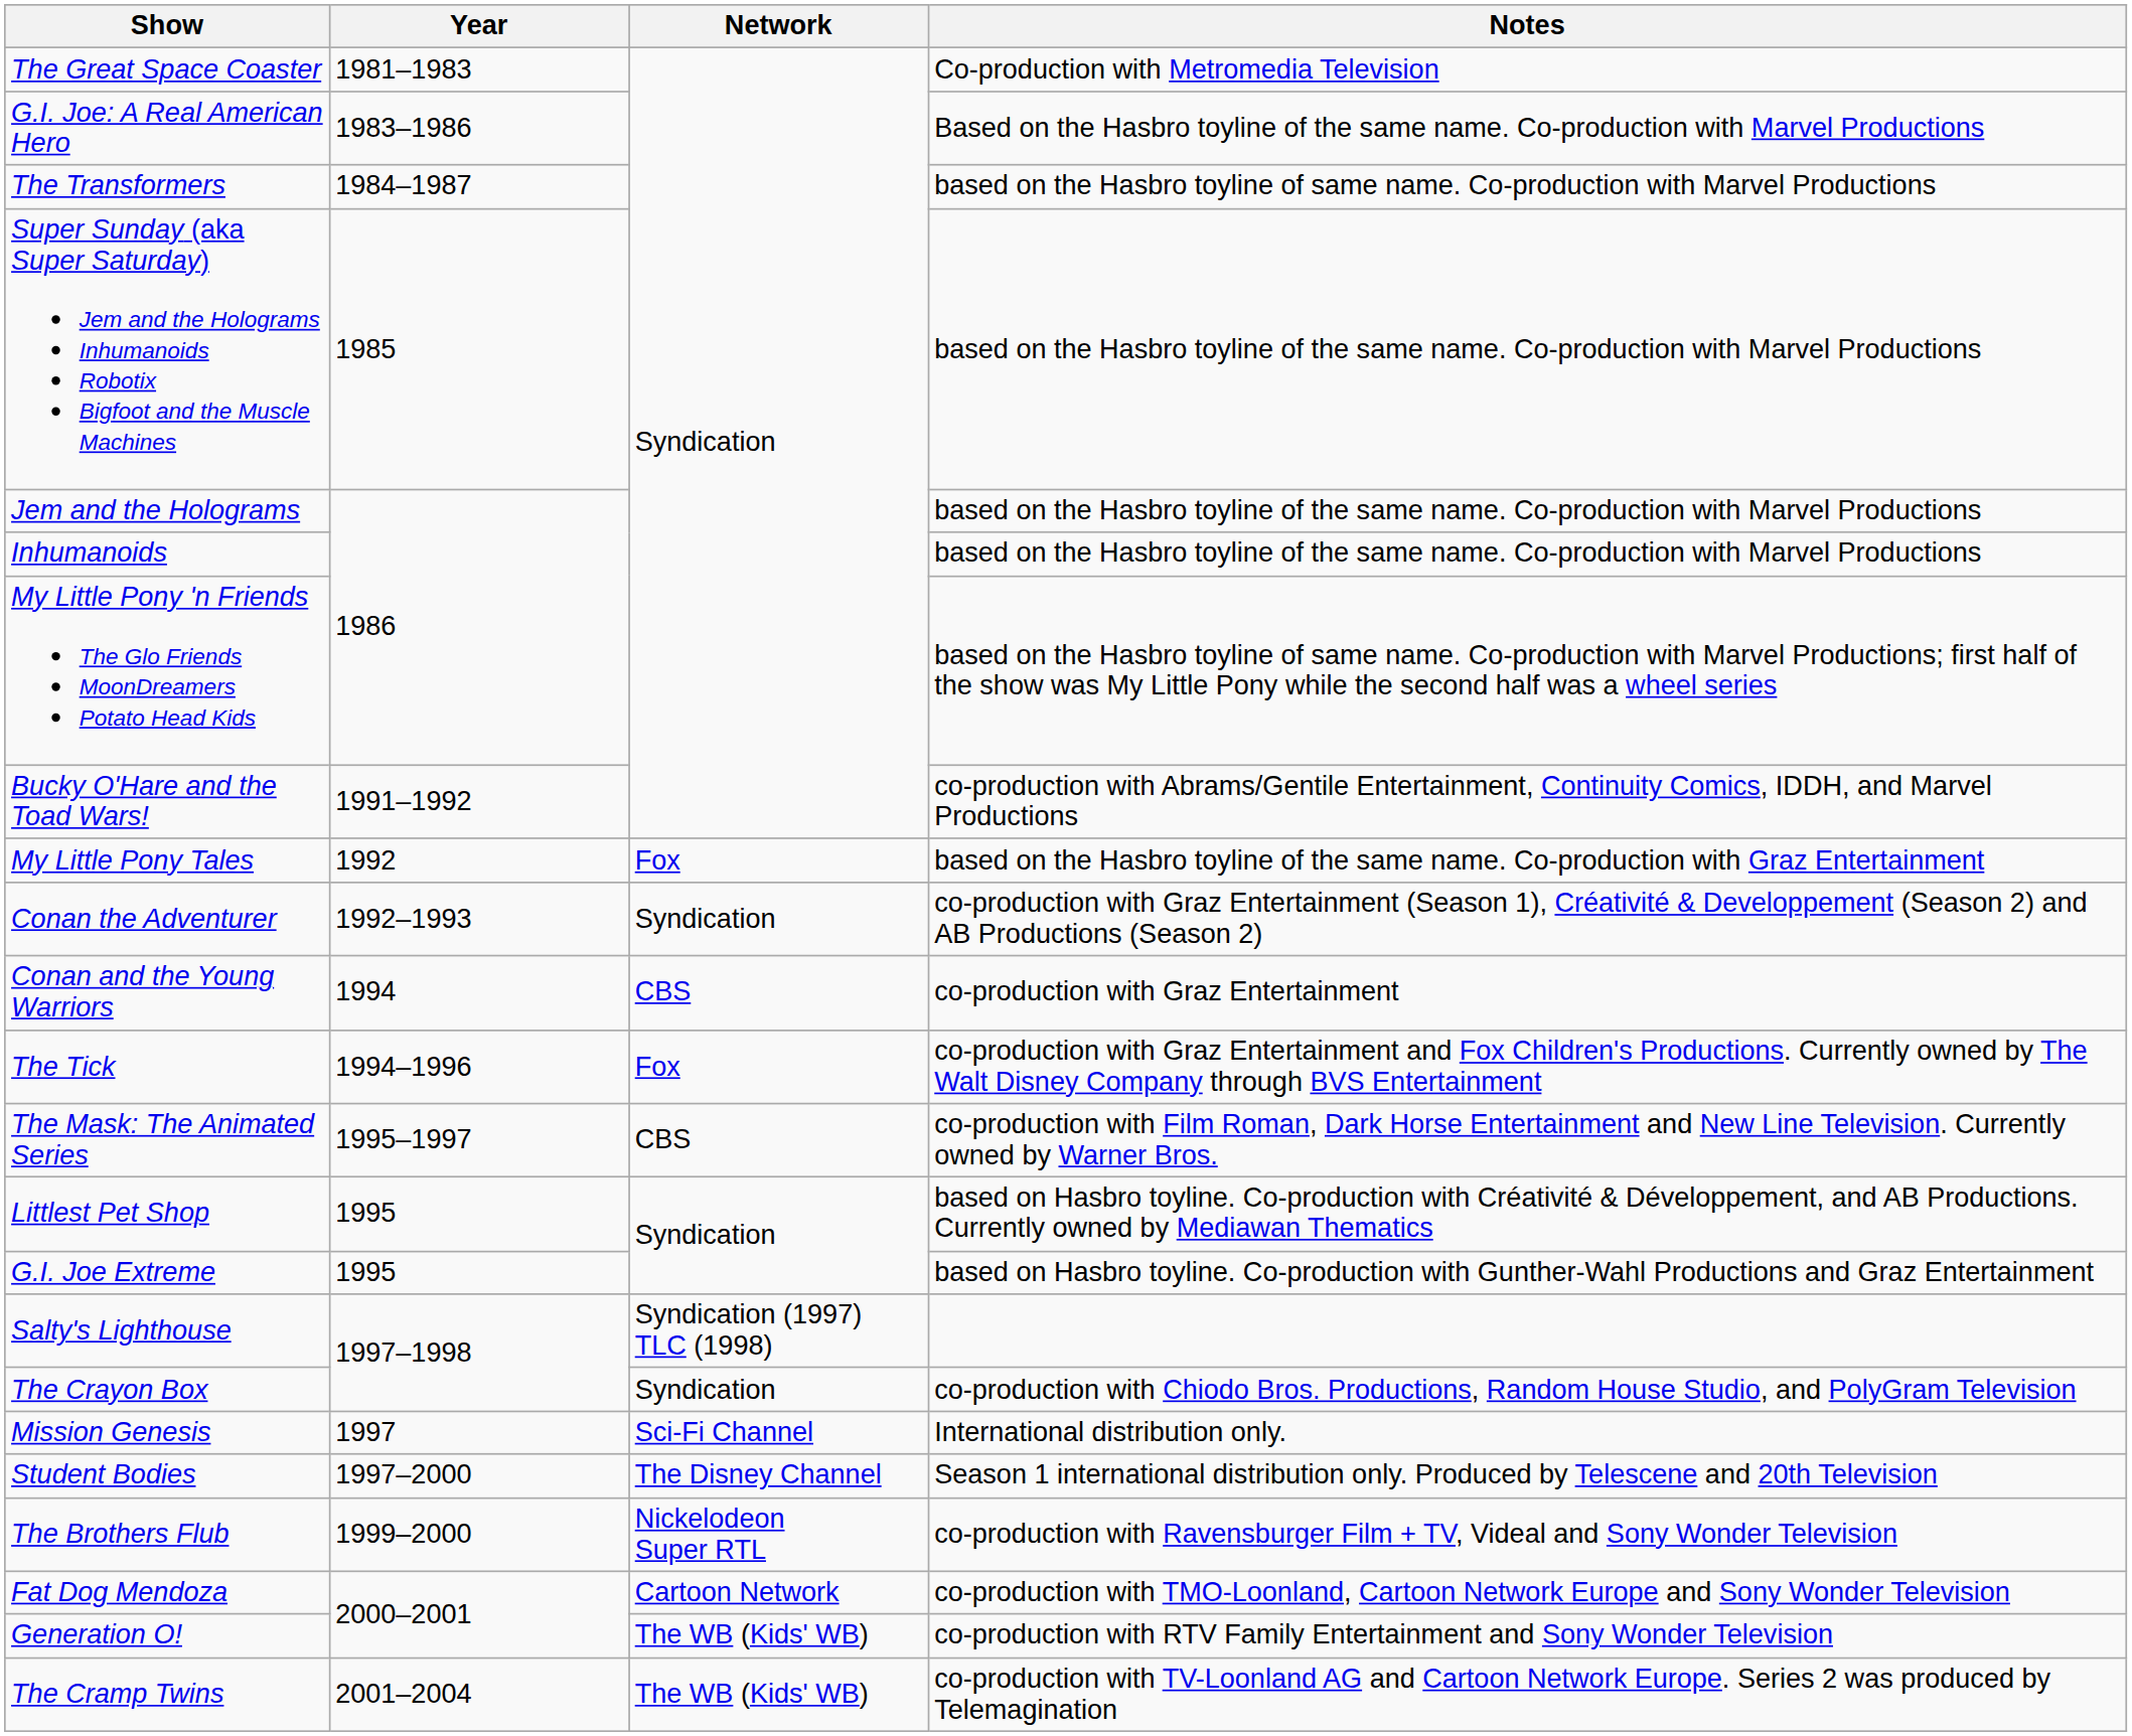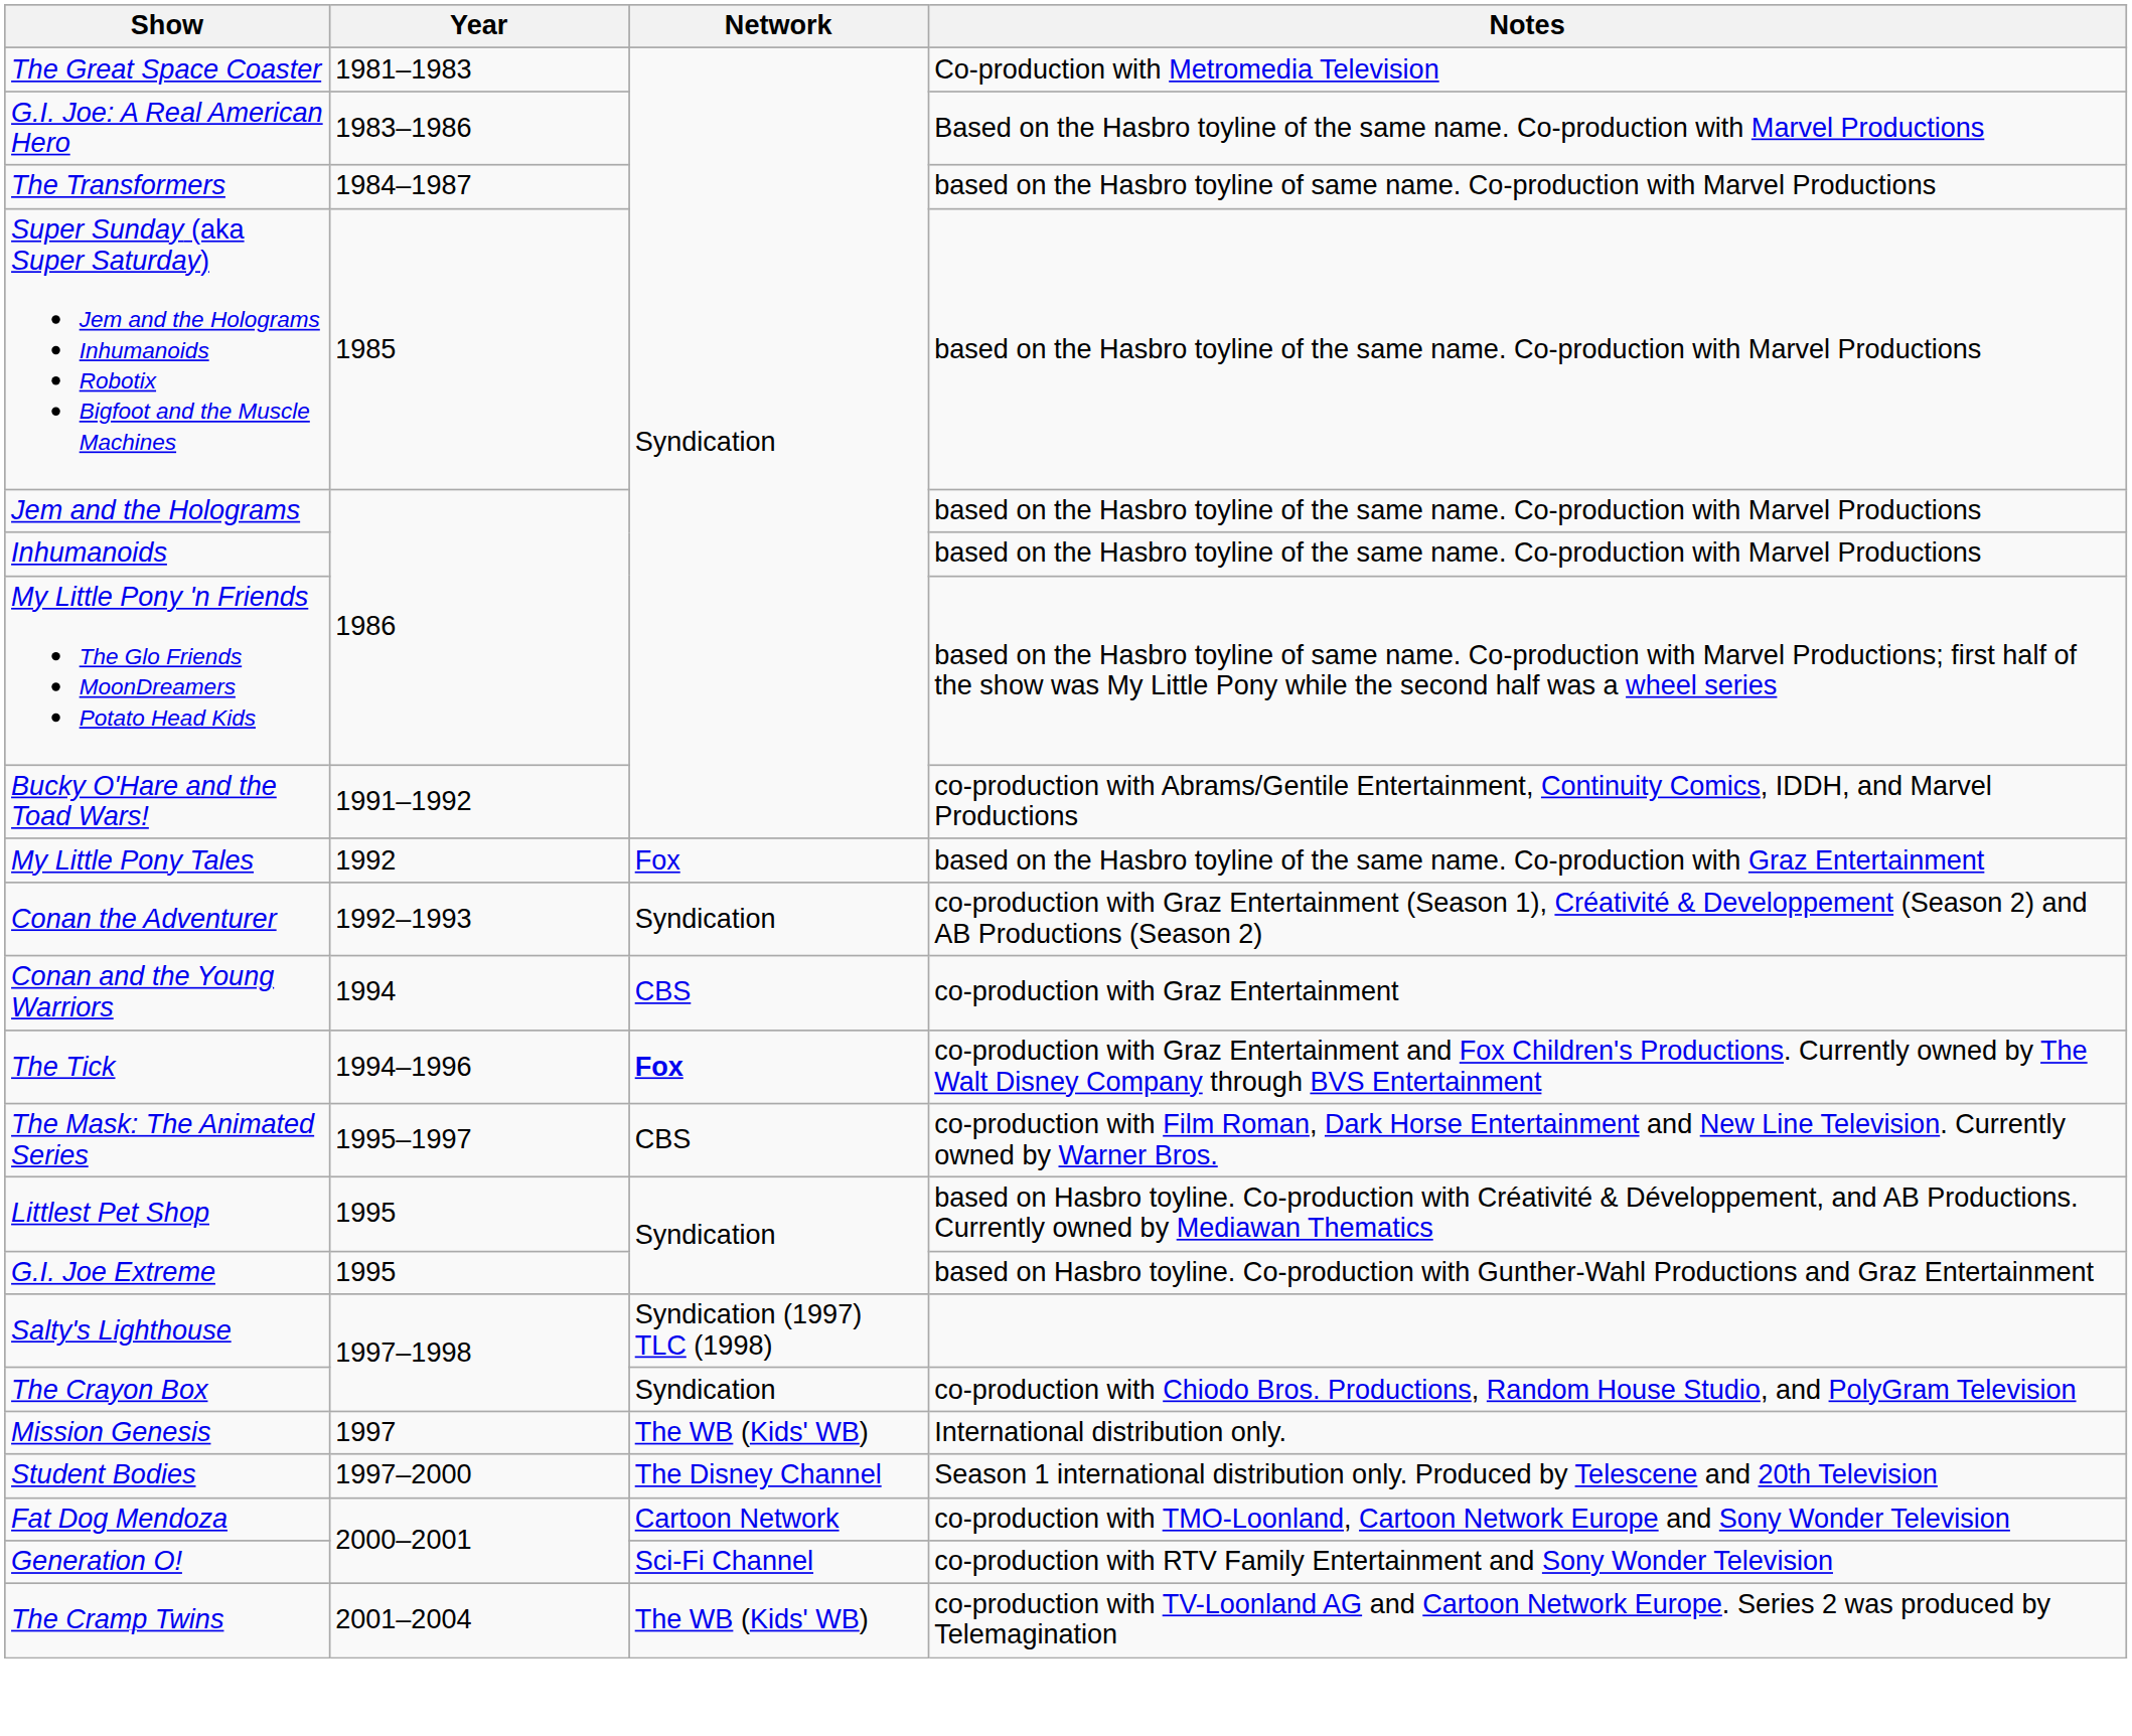The Tick | Network: normal -> bold
Mission Genesis | Network: Sci-Fi Channel -> The WB (Kids' WB)
- row: The Brothers Flub | 1999–2000 | Nickelodeon Super RTL | co-production with Ravensburger Film + TV, Videal and Sony Wonder Television
Generation O! | Network: The WB (Kids' WB) -> Sci-Fi Channel
